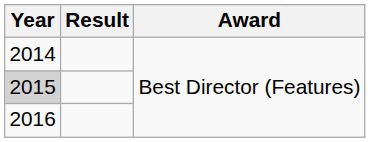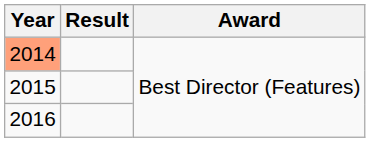2014 | Year: no background -> lightsalmon background
2015 | Year: lightgrey background -> no background
